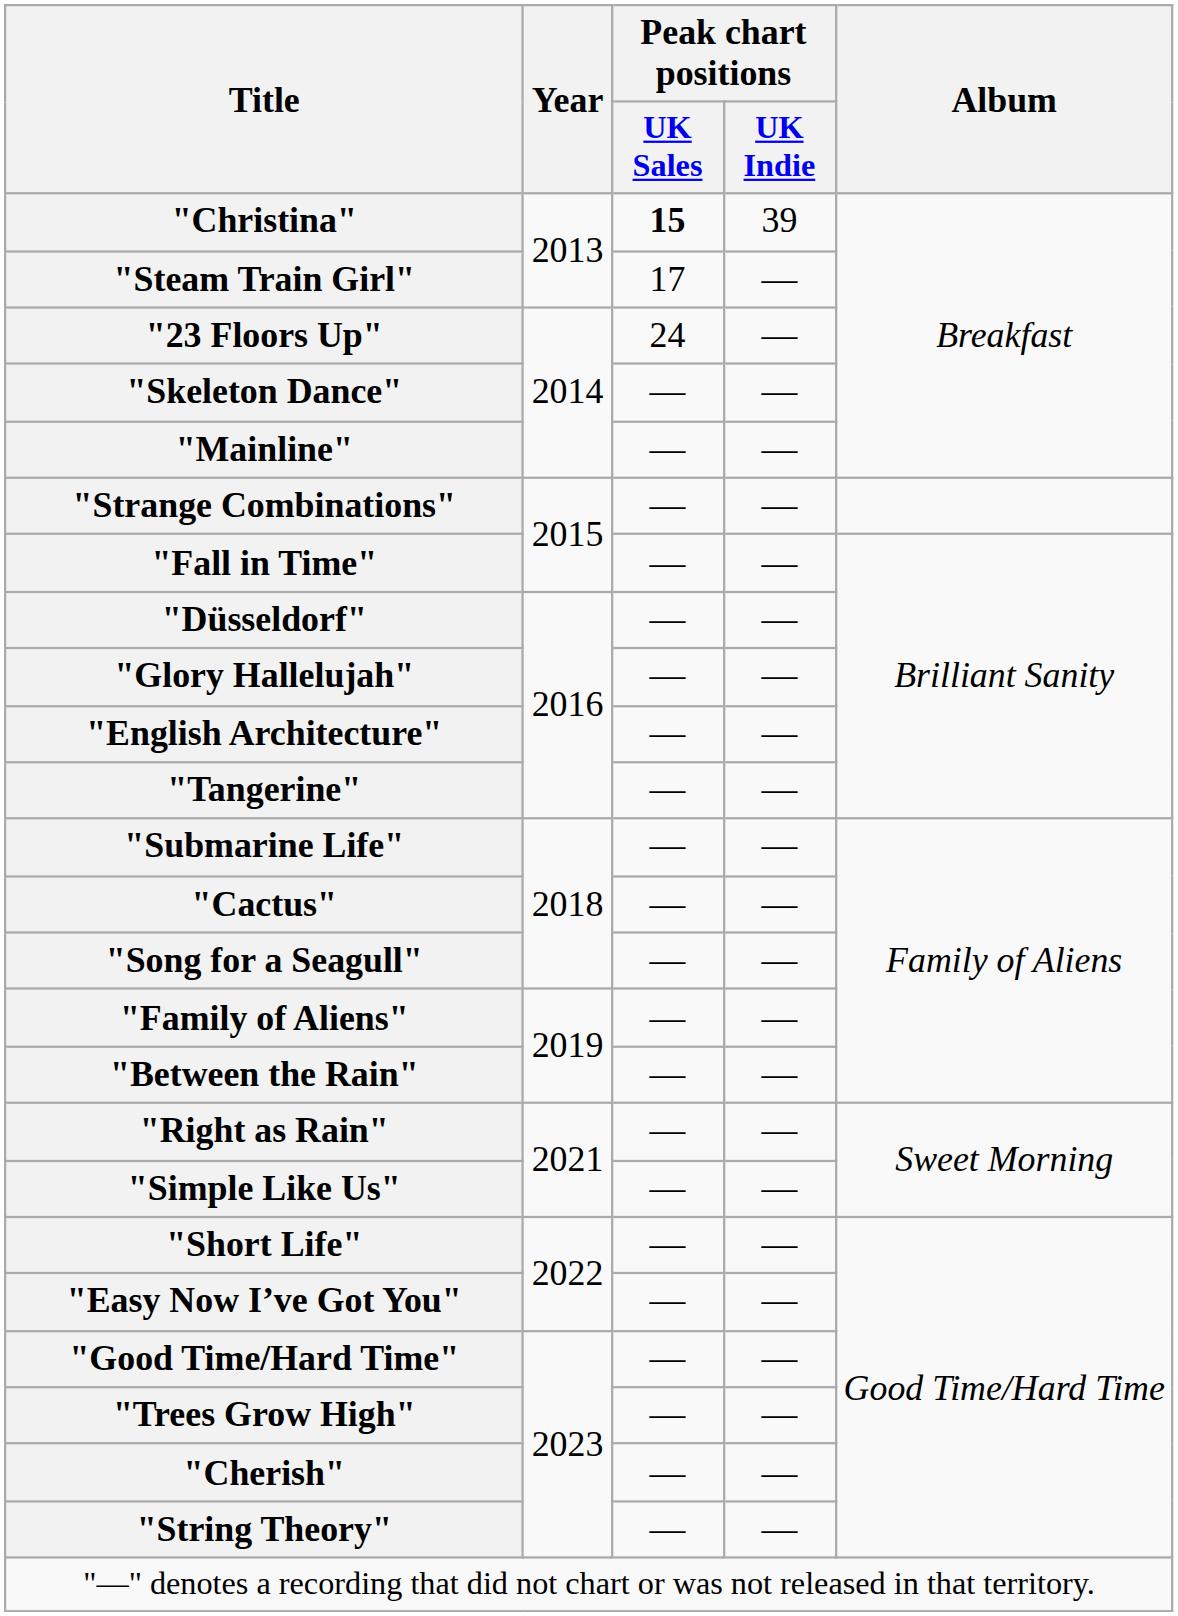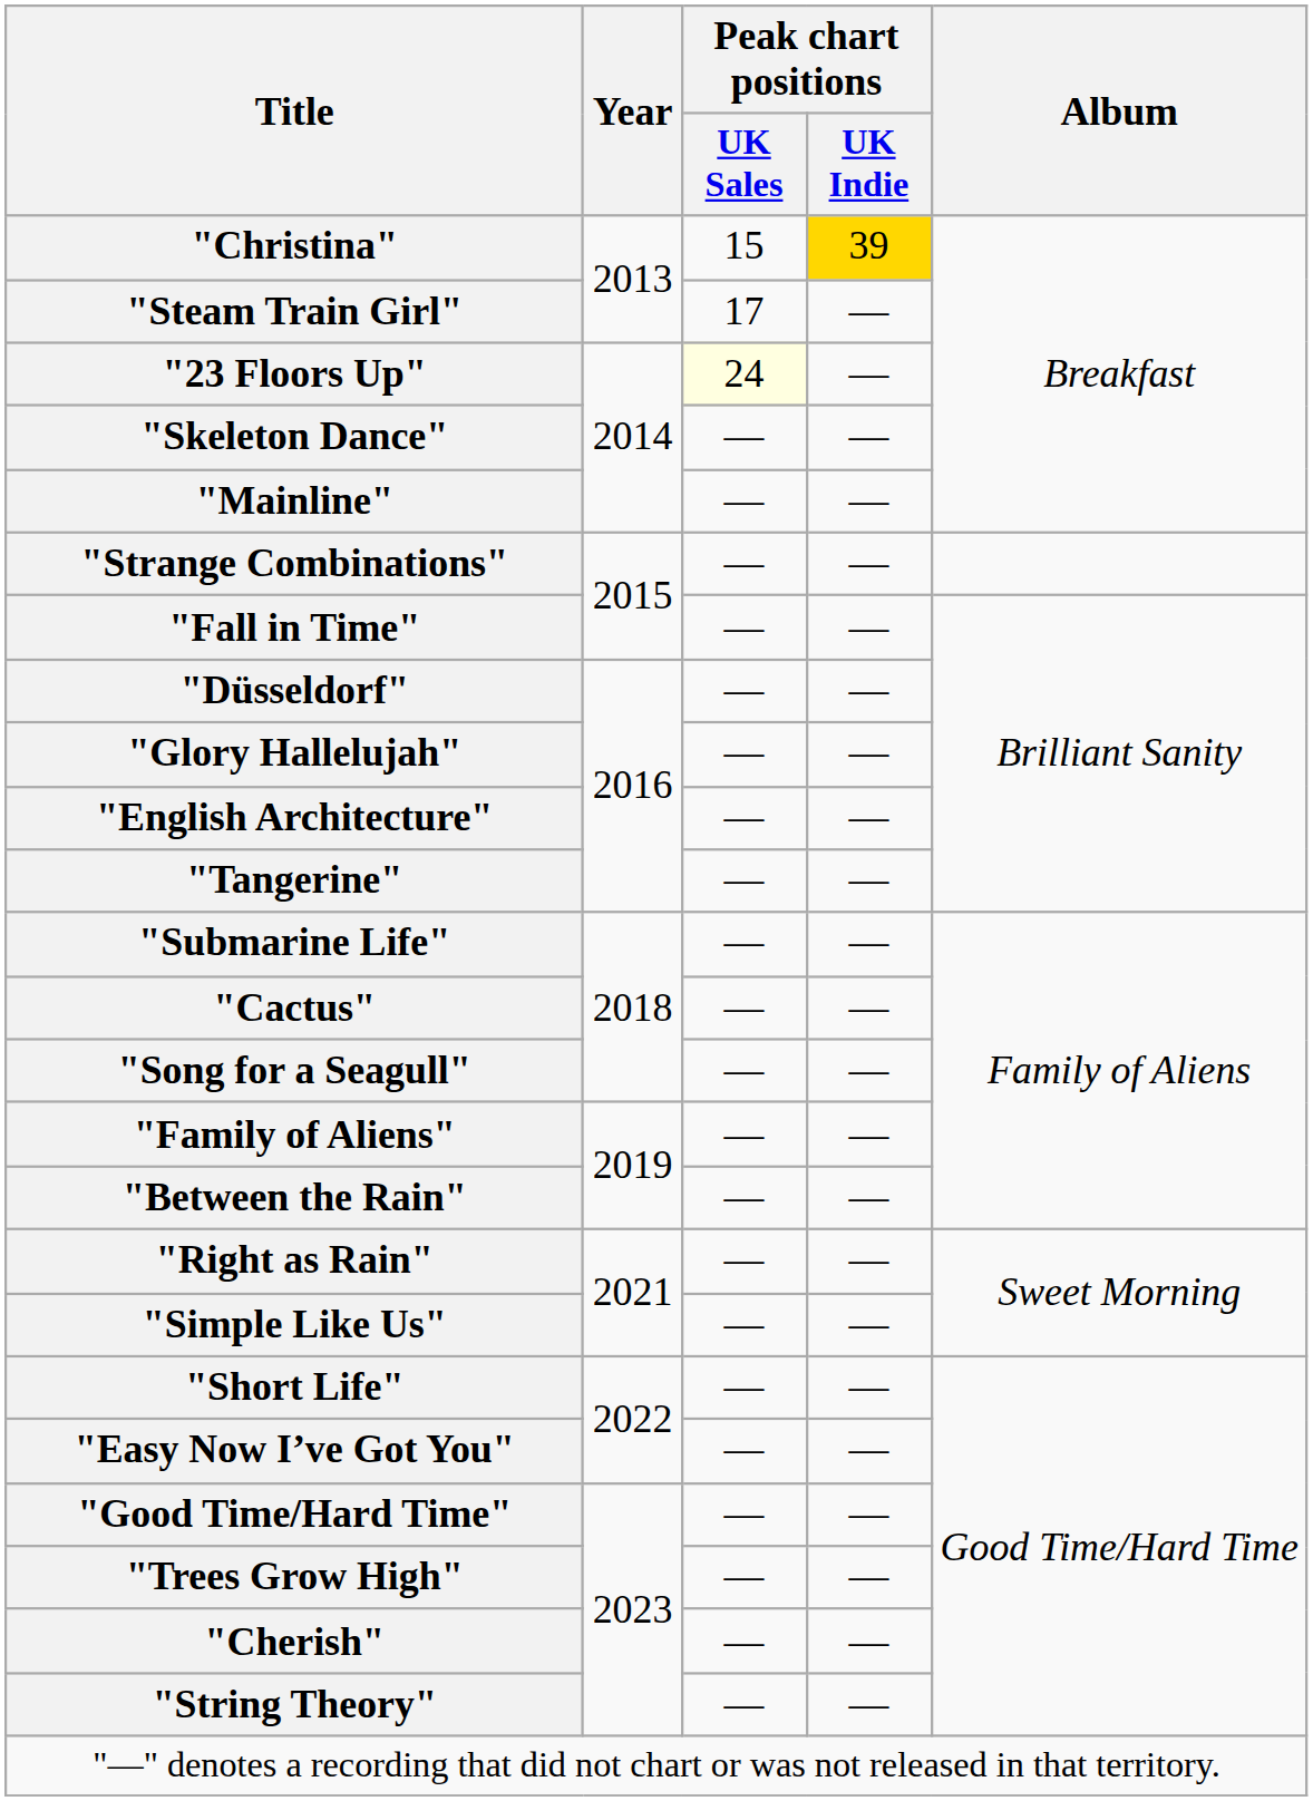"Christina" | Peak chart positions / UK Sales: bold -> normal
"Christina" | Peak chart positions / UK Indie: no background -> gold background
"23 Floors Up" | Peak chart positions / UK Sales: no background -> lightyellow background
